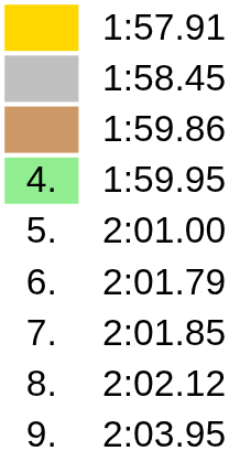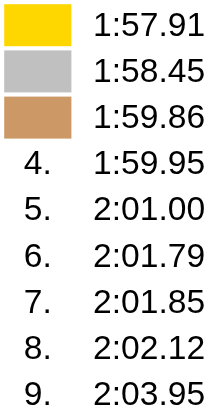1:59.95 | column 1: lightgreen background -> no background
